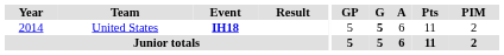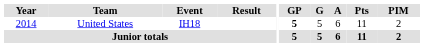United States | Event: bold -> normal
United States | GP: normal -> bold
United States | G: bold -> normal
